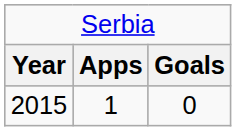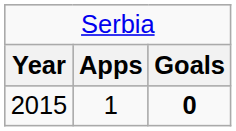2015 | column 3: normal -> bold
